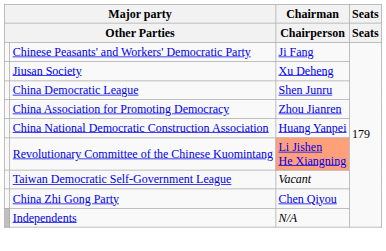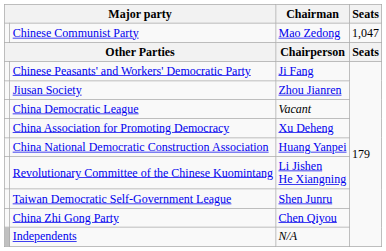+ row: Chinese Communist Party | Mao Zedong | 1,047
Jiusan Society | Chairman: Xu Deheng -> Zhou Jianren
China Democratic League | Chairman: Shen Junru -> Vacant
China Association for Promoting Democracy | Chairman: Zhou Jianren -> Xu Deheng
Revolutionary Committee of the Chinese Kuomintang | Chairman: lightsalmon background -> no background
Taiwan Democratic Self-Government League | Chairman: Vacant -> Shen Junru
